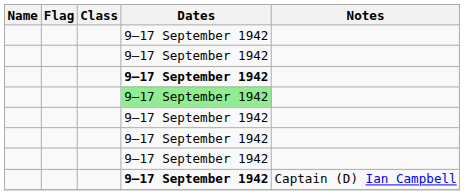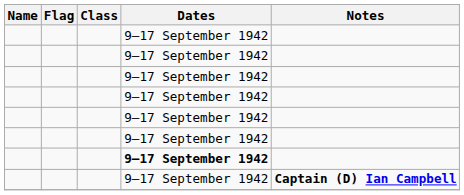row 4 | Dates: bold -> normal
row 5 | Dates: lightgreen background -> no background
row 8 | Dates: normal -> bold
row 9 | Dates: bold -> normal
row 9 | Notes: normal -> bold
